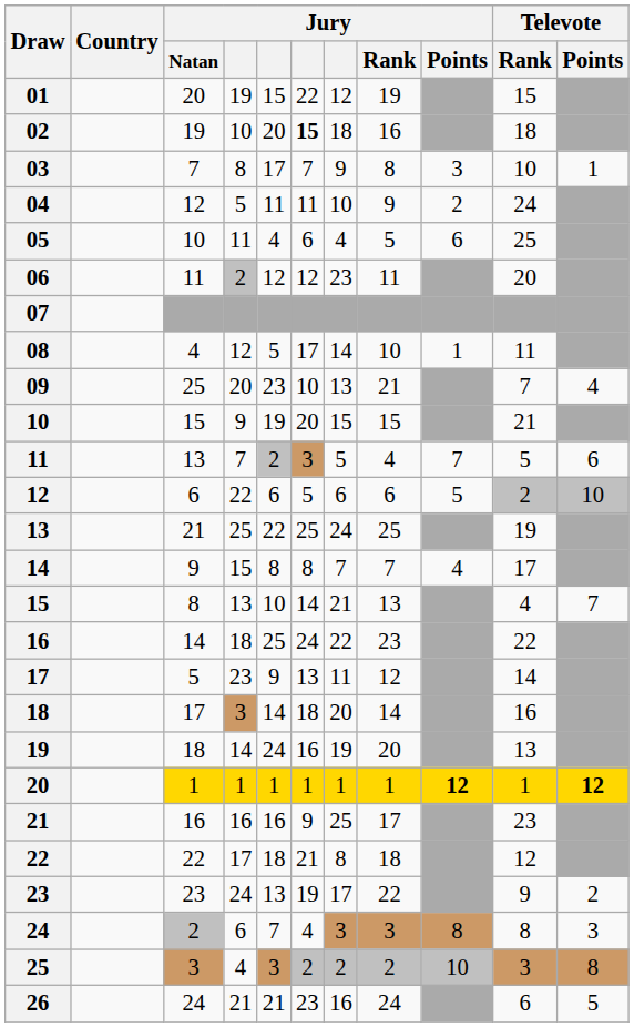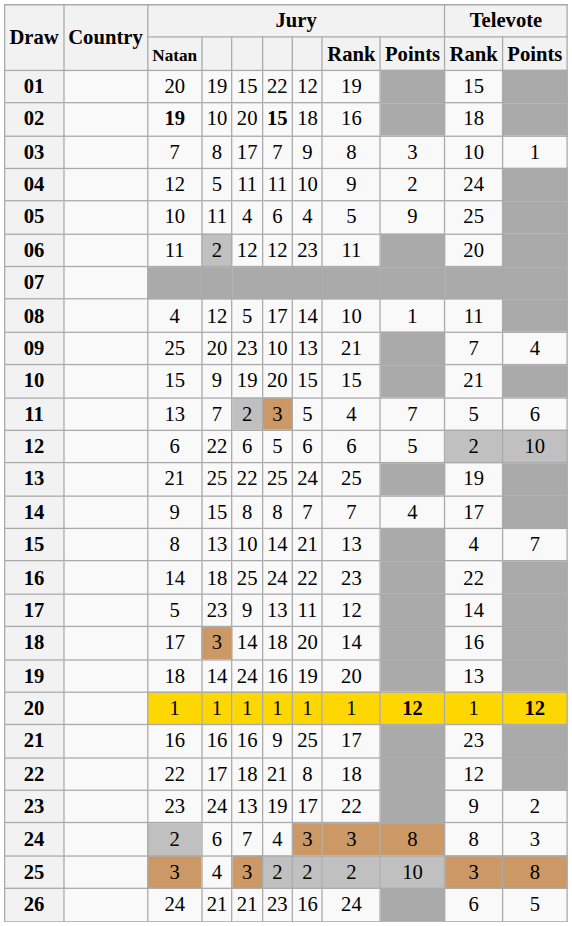02 | Jury / Natan: normal -> bold
05 | Jury / Points: 6 -> 9
